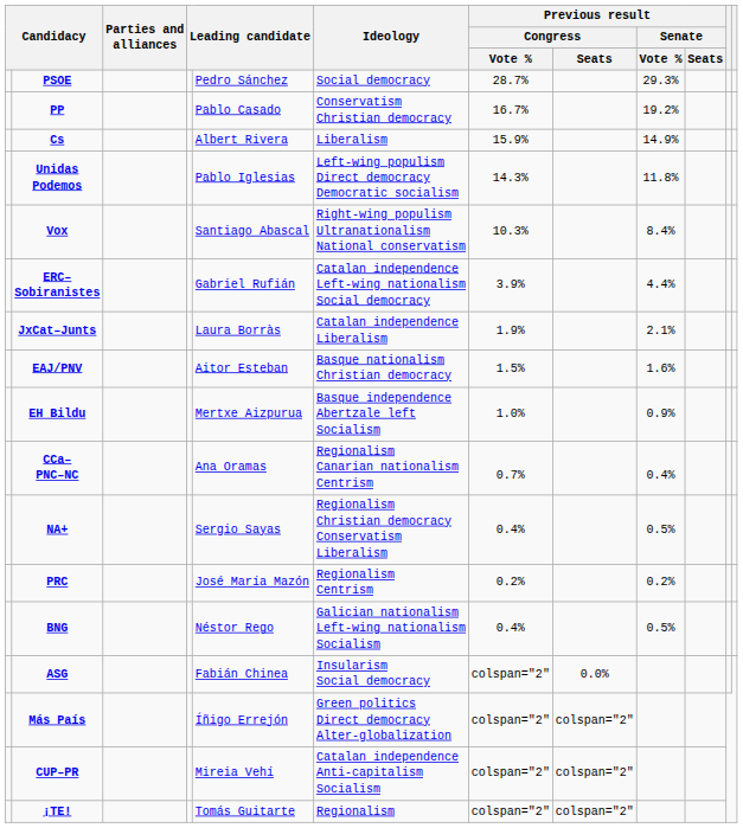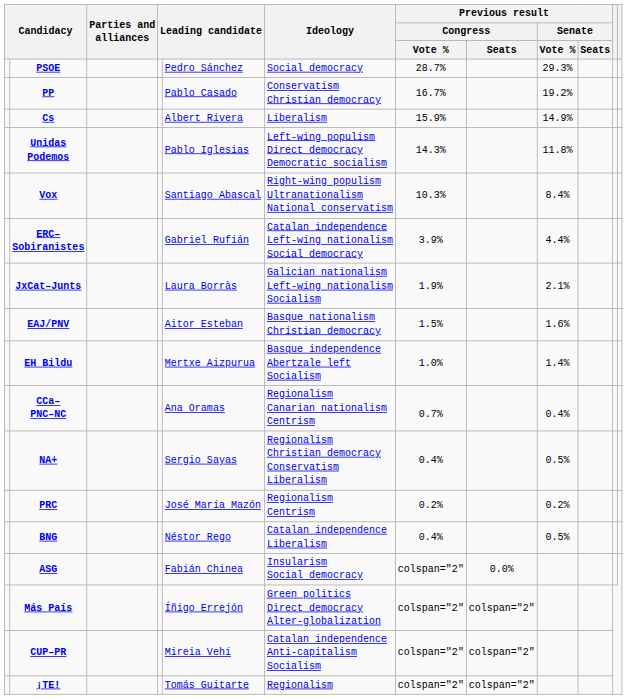JxCat–Junts | Ideology: Catalan independence Liberalism -> Galician nationalism Left-wing nationalism Socialism
EH Bildu | Previous result / Senate / Vote %: 0.9% -> 1.4%
BNG | Ideology: Galician nationalism Left-wing nationalism Socialism -> Catalan independence Liberalism
